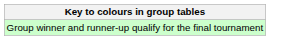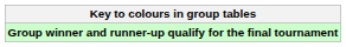row 2 | column 1: normal -> bold
